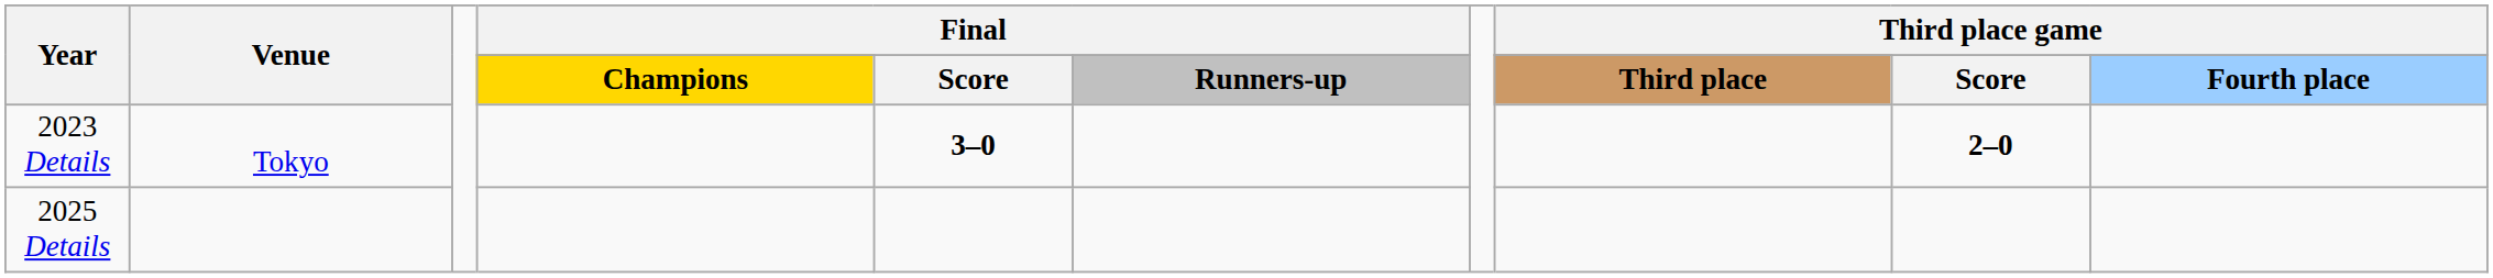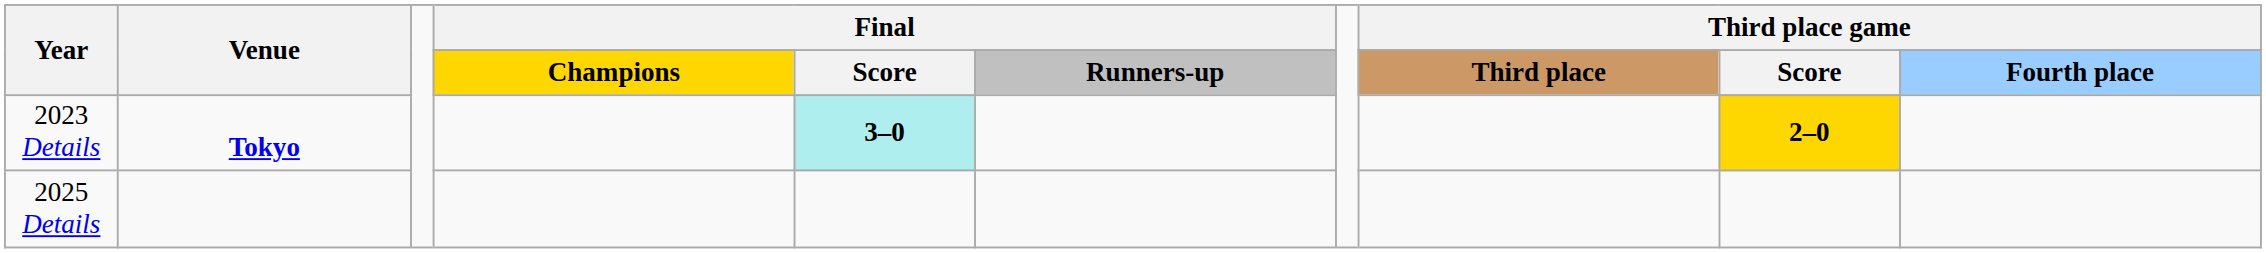2023 Details | Venue: normal -> bold
2023 Details | Final / Score: no background -> paleturquoise background
2023 Details | Third place game / Score: no background -> gold background
